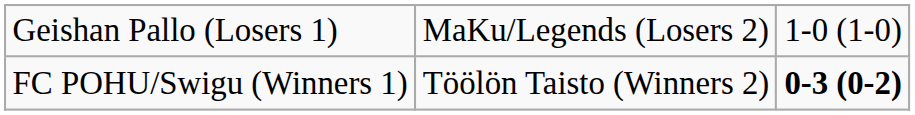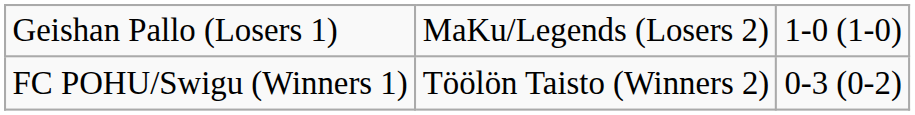FC POHU/Swigu (Winners 1) | column 3: bold -> normal
